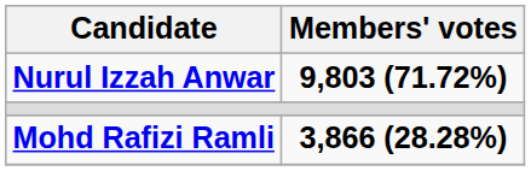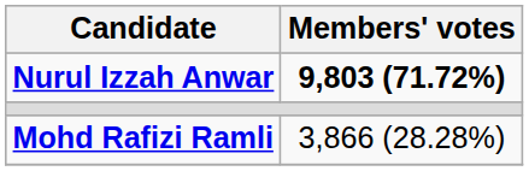row 4 | Members' votes: bold -> normal
